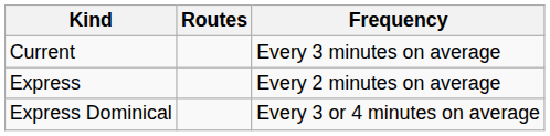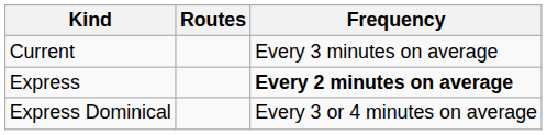row 3 | Frequency: normal -> bold
